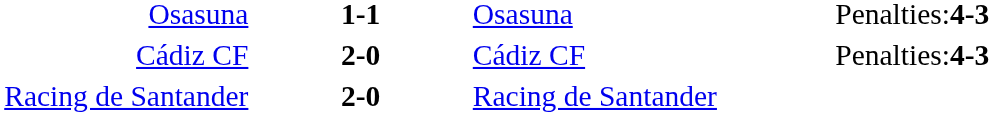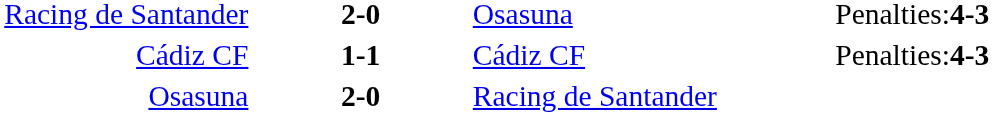row 1 | column 1: Osasuna -> Racing de Santander
row 1 | column 2: 1-1 -> 2-0
row 2 | column 2: 2-0 -> 1-1
row 3 | column 1: Racing de Santander -> Osasuna
